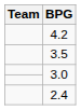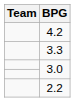row 3 | BPG: 3.5 -> 3.3
row 6 | BPG: 2.4 -> 2.2
